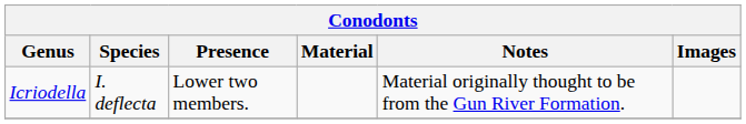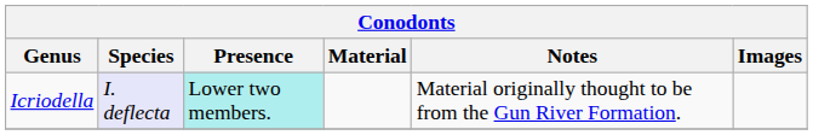Icriodella | Species: no background -> lavender background
Icriodella | Presence: no background -> paleturquoise background
